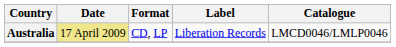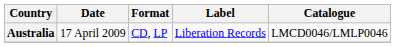Australia | Date: khaki background -> no background
